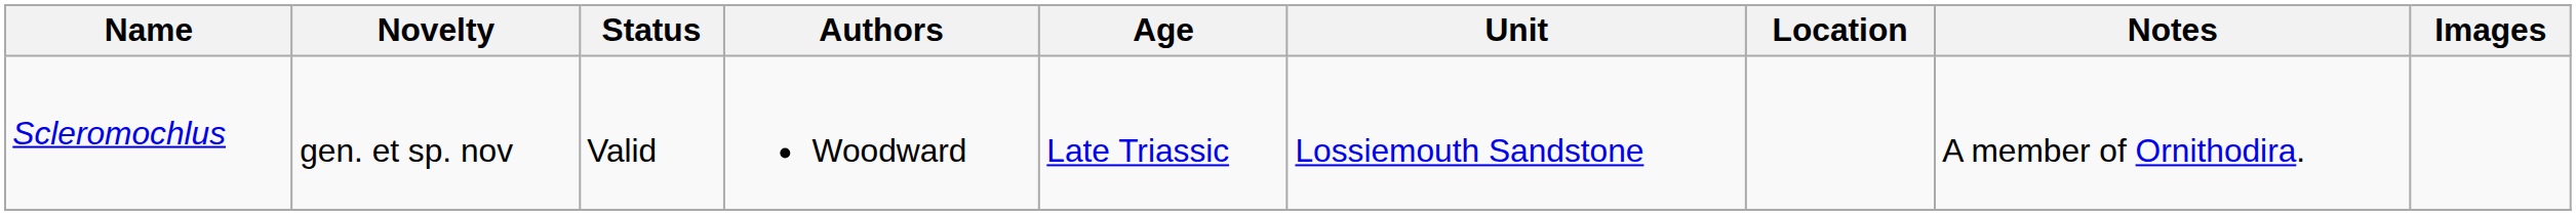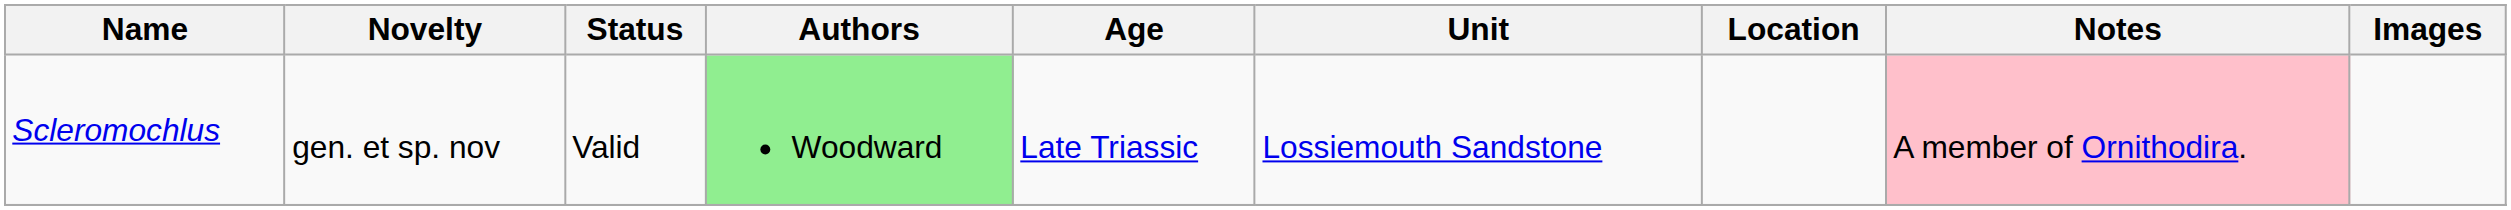Scleromochlus | Authors: no background -> lightgreen background
Scleromochlus | Notes: no background -> pink background
